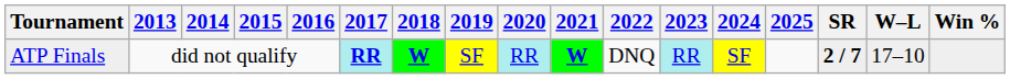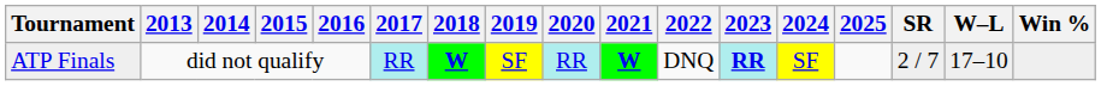ATP Finals | 2017: bold -> normal
ATP Finals | 2023: normal -> bold
ATP Finals | SR: bold -> normal
